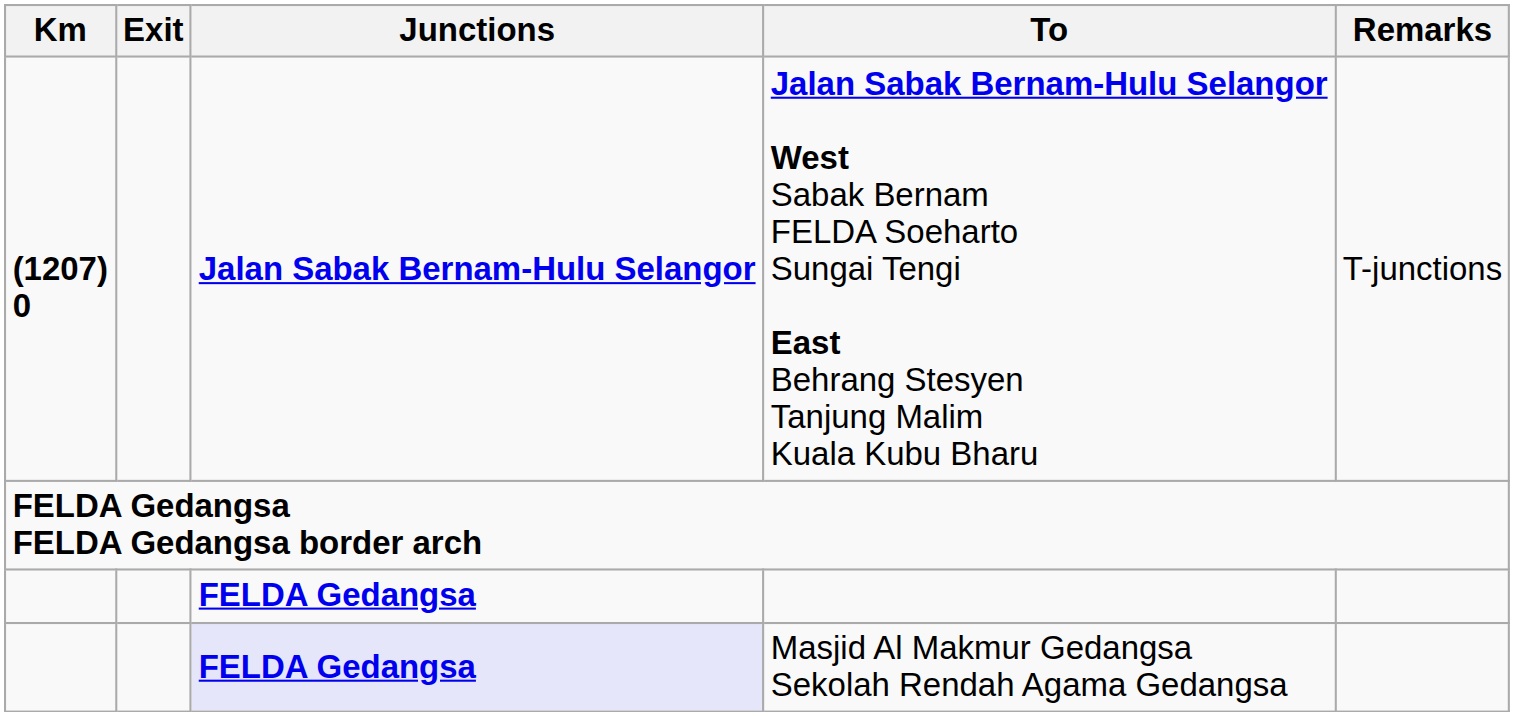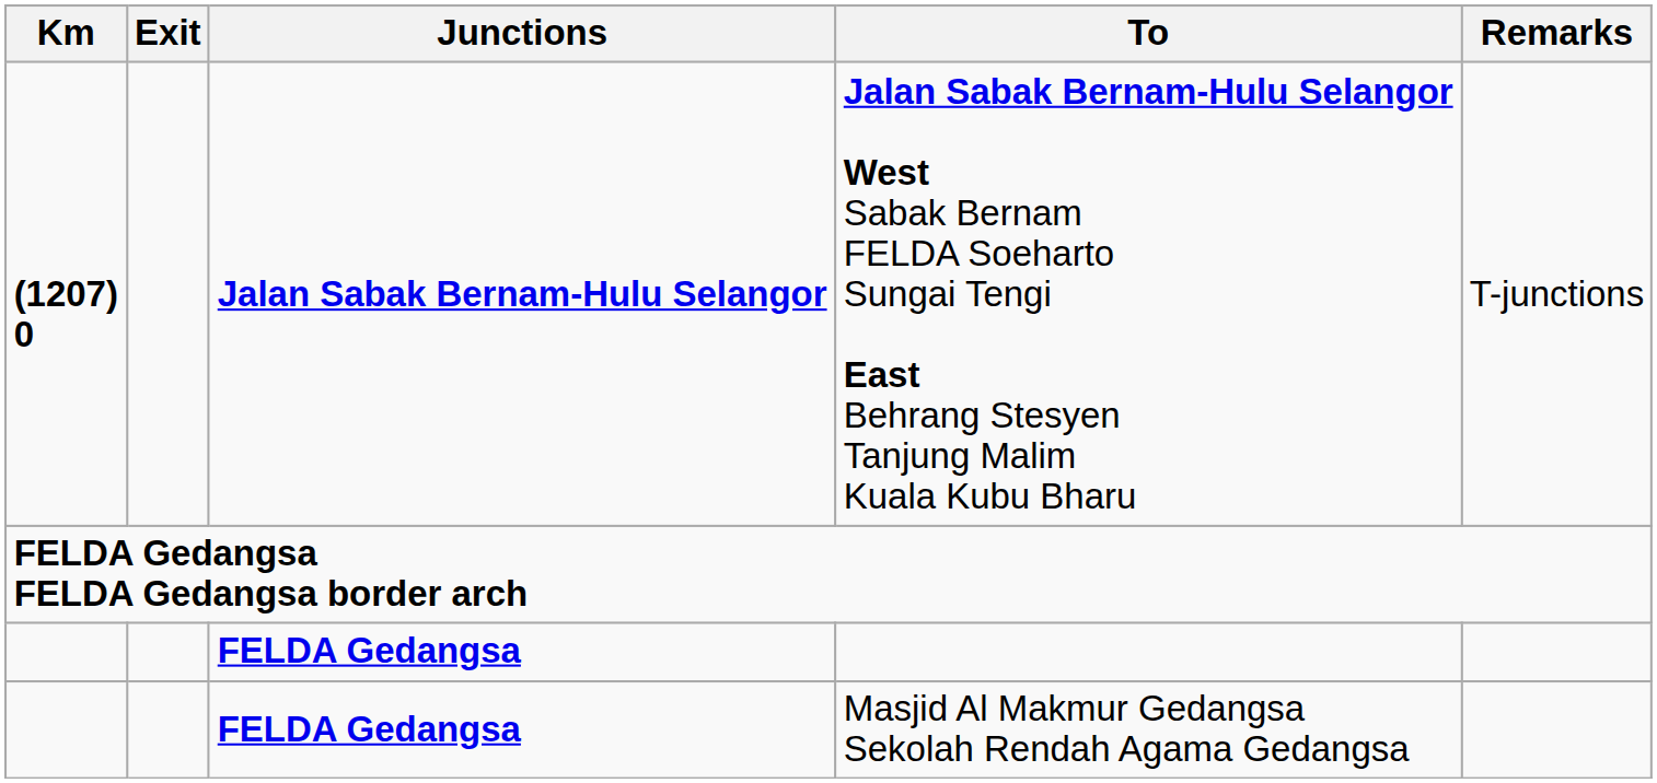Masjid Al Makmur Gedangsa Sekolah Rendah Agama Gedangsa | Junctions: lavender background -> no background
